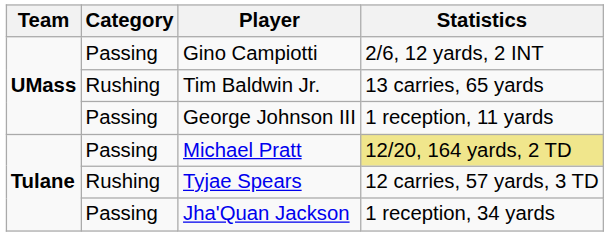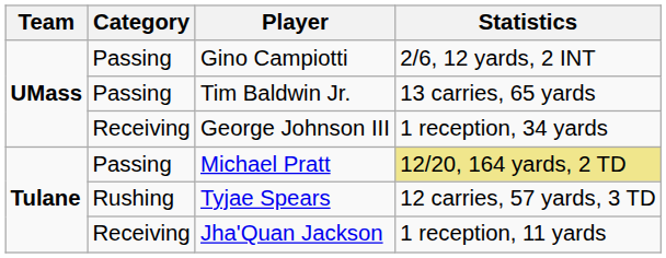Tim Baldwin Jr. | Category: Rushing -> Passing
George Johnson III | Category: Passing -> Receiving
George Johnson III | Statistics: 1 reception, 11 yards -> 1 reception, 34 yards
Jha'Quan Jackson | Category: Passing -> Receiving
Jha'Quan Jackson | Statistics: 1 reception, 34 yards -> 1 reception, 11 yards
